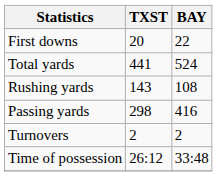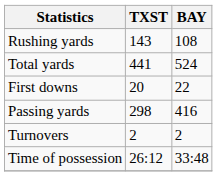rows swapped: First downs <-> Rushing yards
